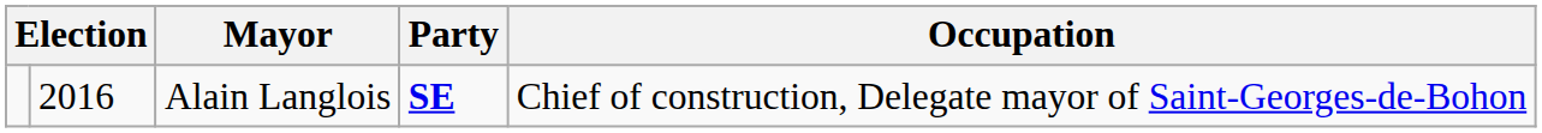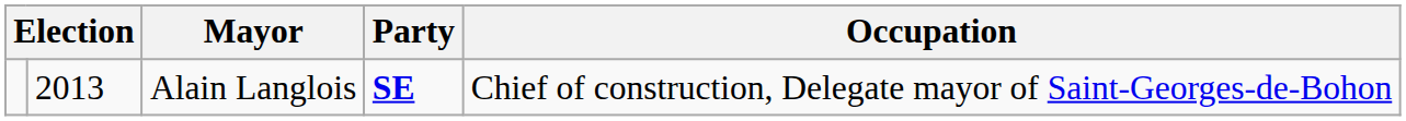Alain Langlois | column 2: 2016 -> 2013
